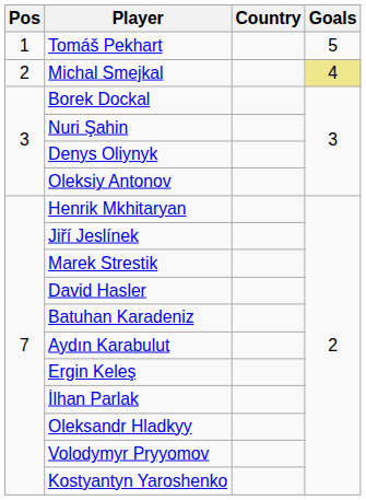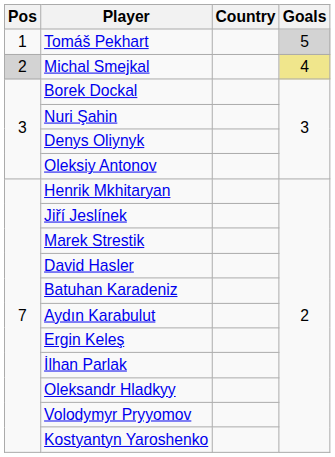Tomáš Pekhart | Goals: no background -> lightgrey background
Michal Smejkal | Pos: no background -> lightgrey background
